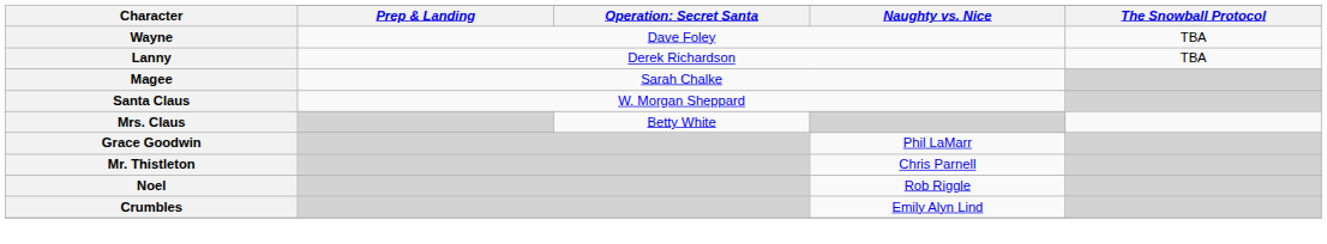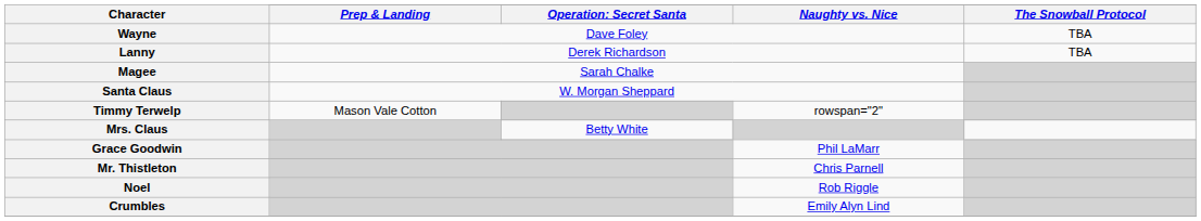+ row: Timmy Terwelp | Mason Vale Cotton | rowspan="2"
